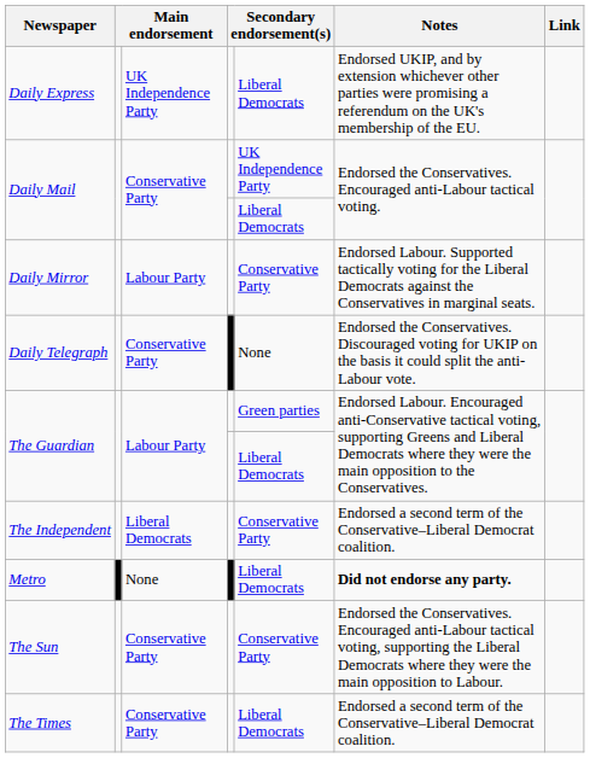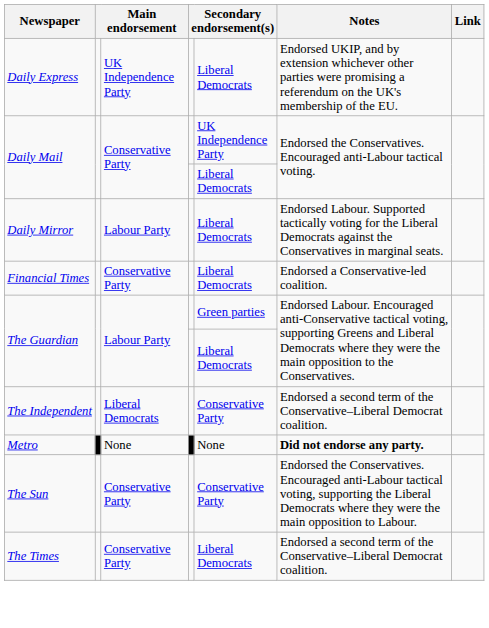Daily Mirror | column 5: Conservative Party -> Liberal Democrats
- row: Daily Telegraph | Conservative Party | None | Endorsed the Conservatives. Discouraged voting for UKIP on the basis it could split the anti-Labour vote.
+ row: Financial Times | Conservative Party | Liberal Democrats | Endorsed a Conservative-led coalition.
Metro | column 5: Liberal Democrats -> None
